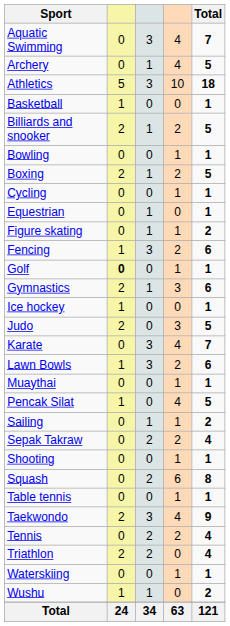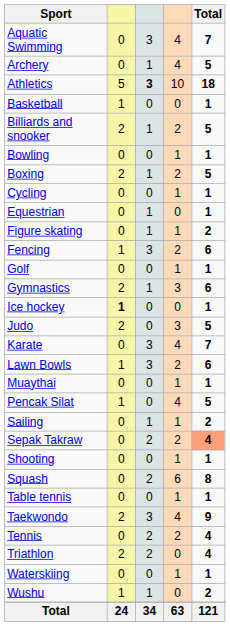Athletics | column 3: normal -> bold
Golf | column 2: bold -> normal
Ice hockey | column 2: normal -> bold
Sepak Takraw | Total: no background -> lightsalmon background
